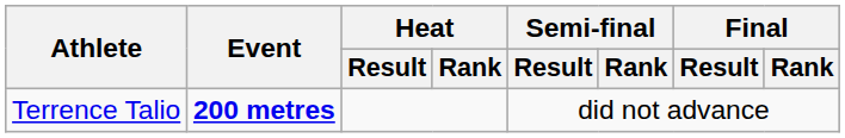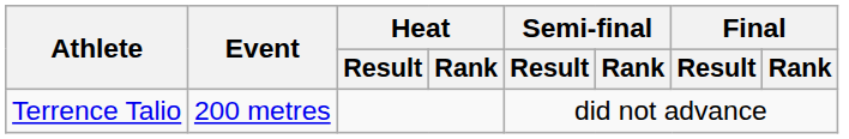Terrence Talio | Event: bold -> normal
